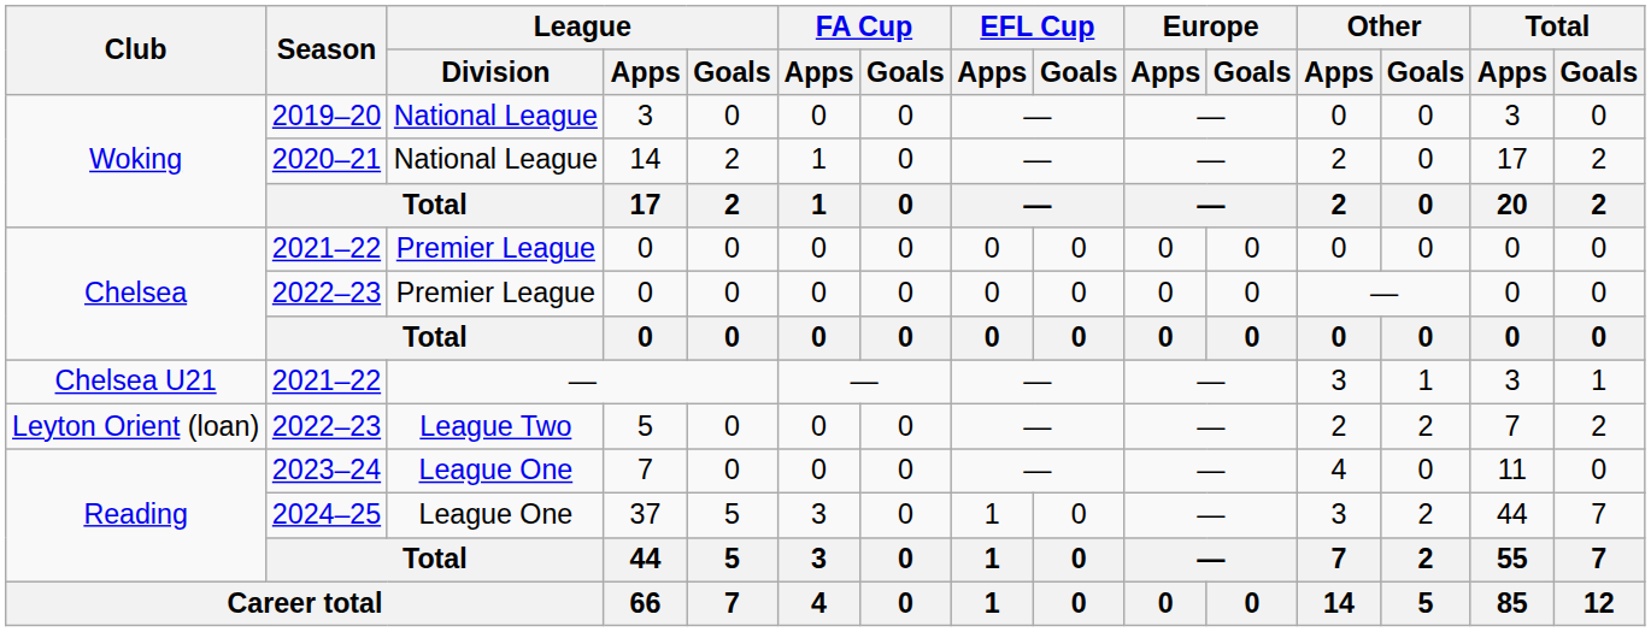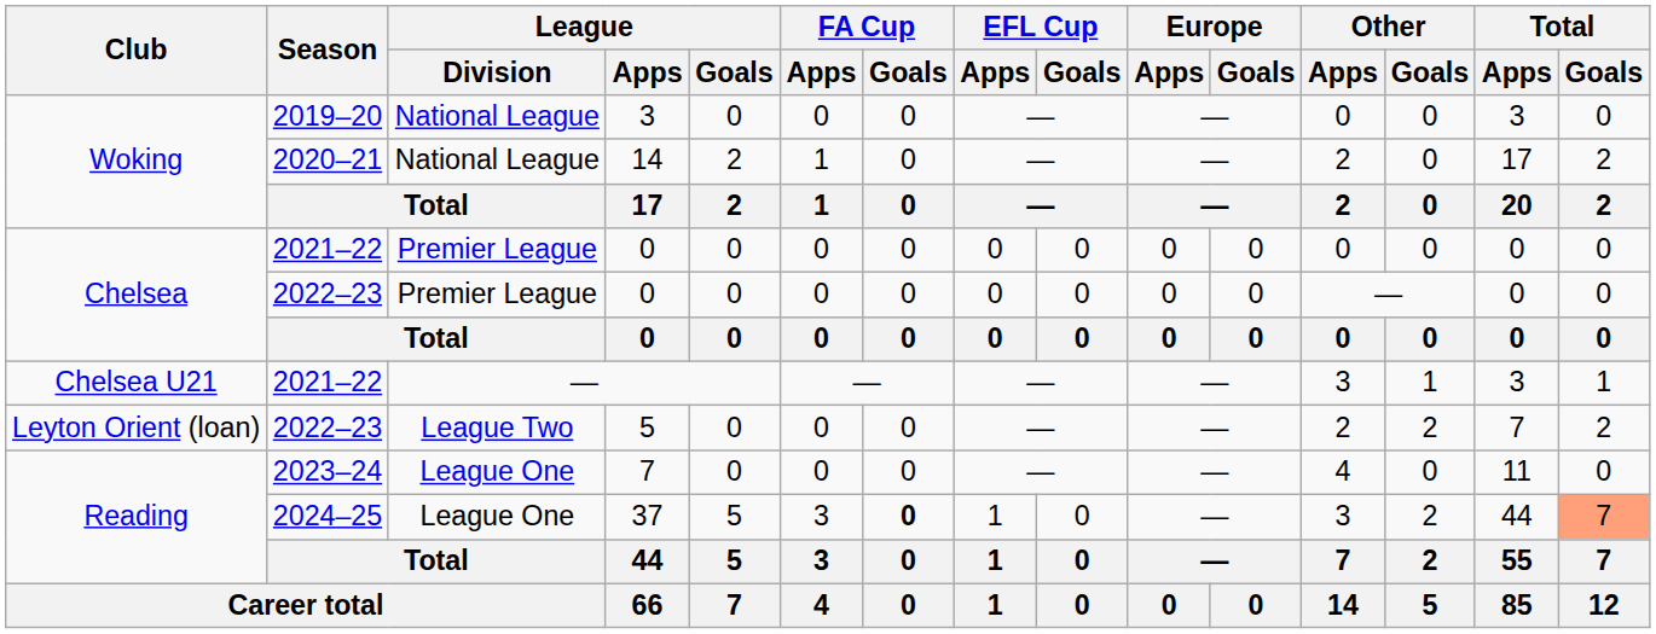37 | FA Cup / Goals: normal -> bold
37 | Total / Goals: no background -> lightsalmon background
